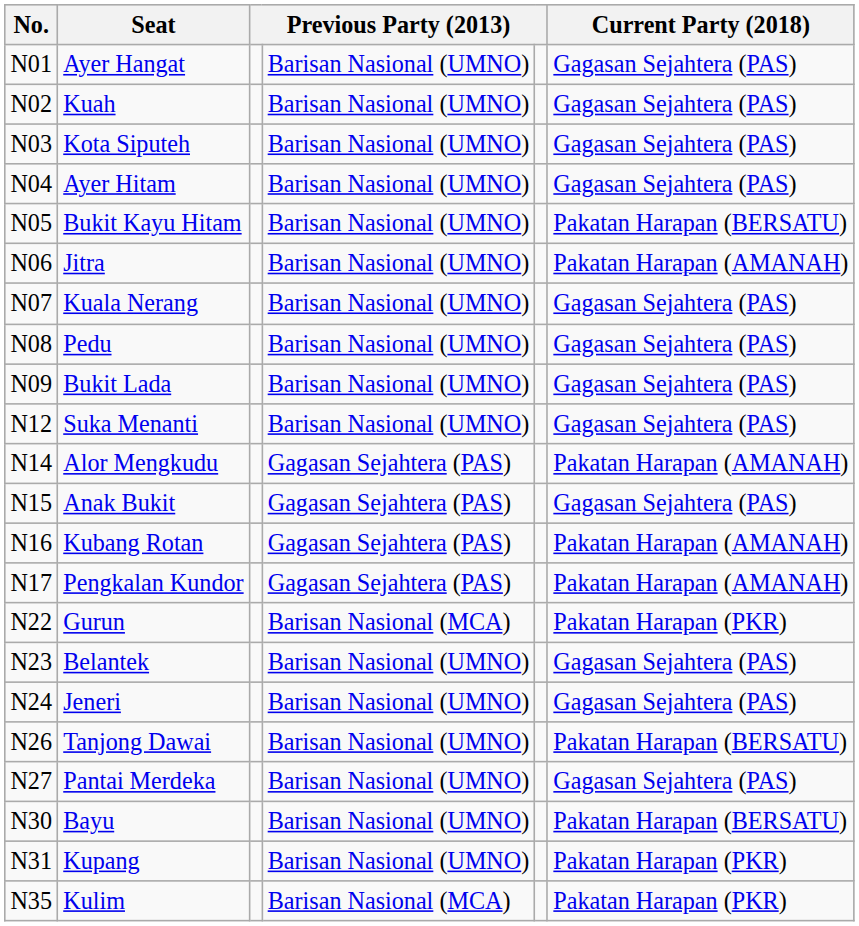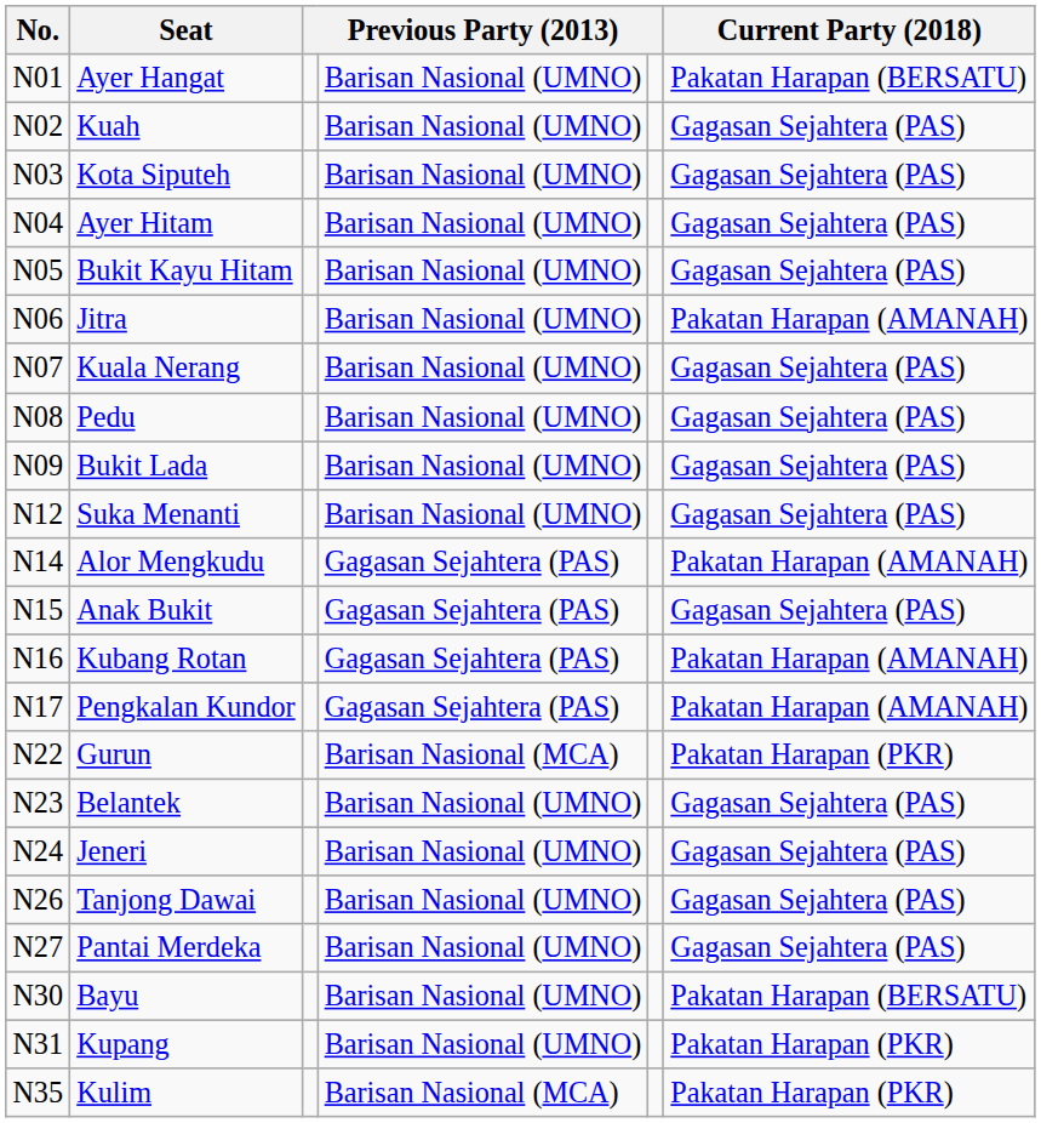Ayer Hangat | column 6: Gagasan Sejahtera (PAS) -> Pakatan Harapan (BERSATU)
Bukit Kayu Hitam | column 6: Pakatan Harapan (BERSATU) -> Gagasan Sejahtera (PAS)
Tanjong Dawai | column 6: Pakatan Harapan (BERSATU) -> Gagasan Sejahtera (PAS)
